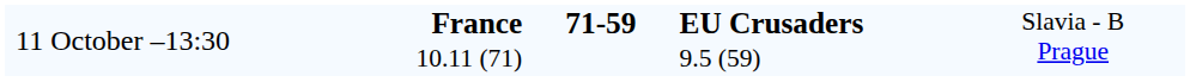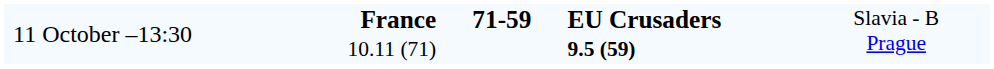10.11 (71) | column 4: normal -> bold
